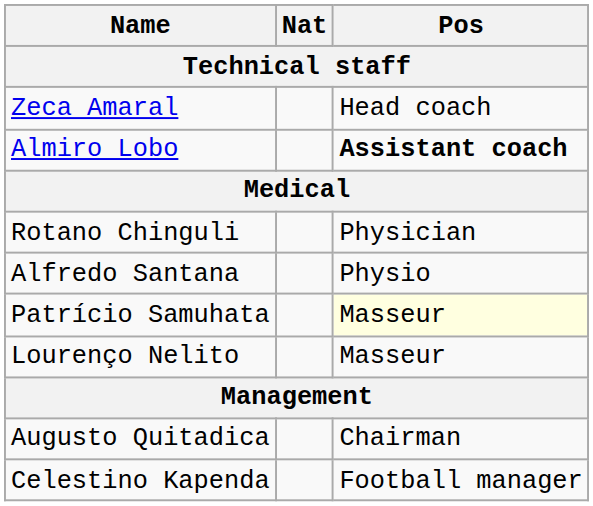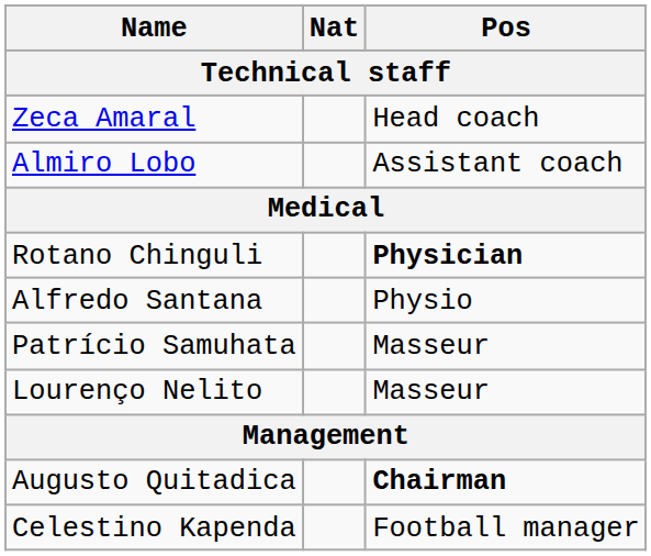Almiro Lobo | Pos: bold -> normal
Rotano Chinguli | Pos: normal -> bold
Patrício Samuhata | Pos: lightyellow background -> no background
Augusto Quitadica | Pos: normal -> bold
